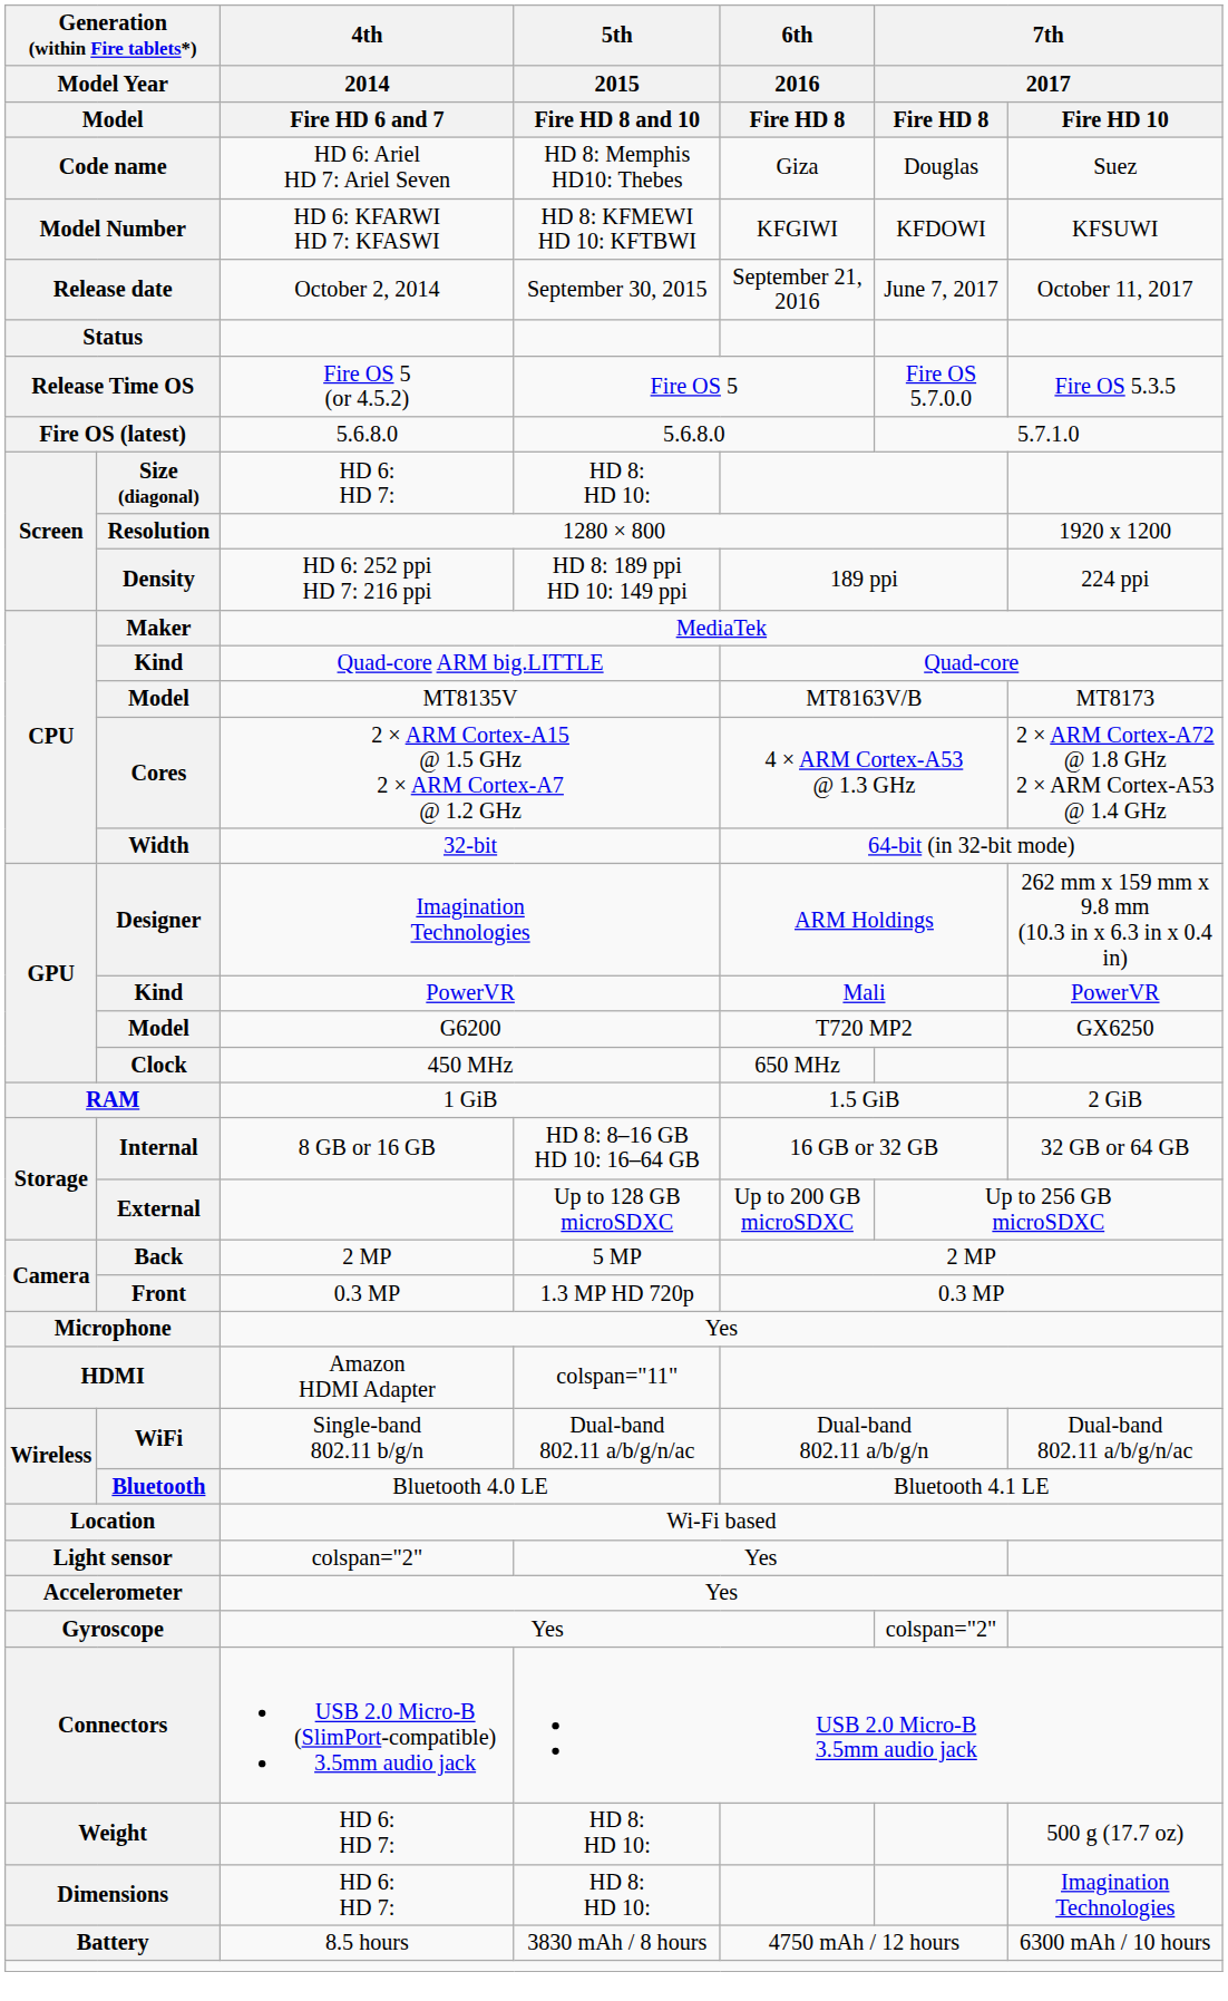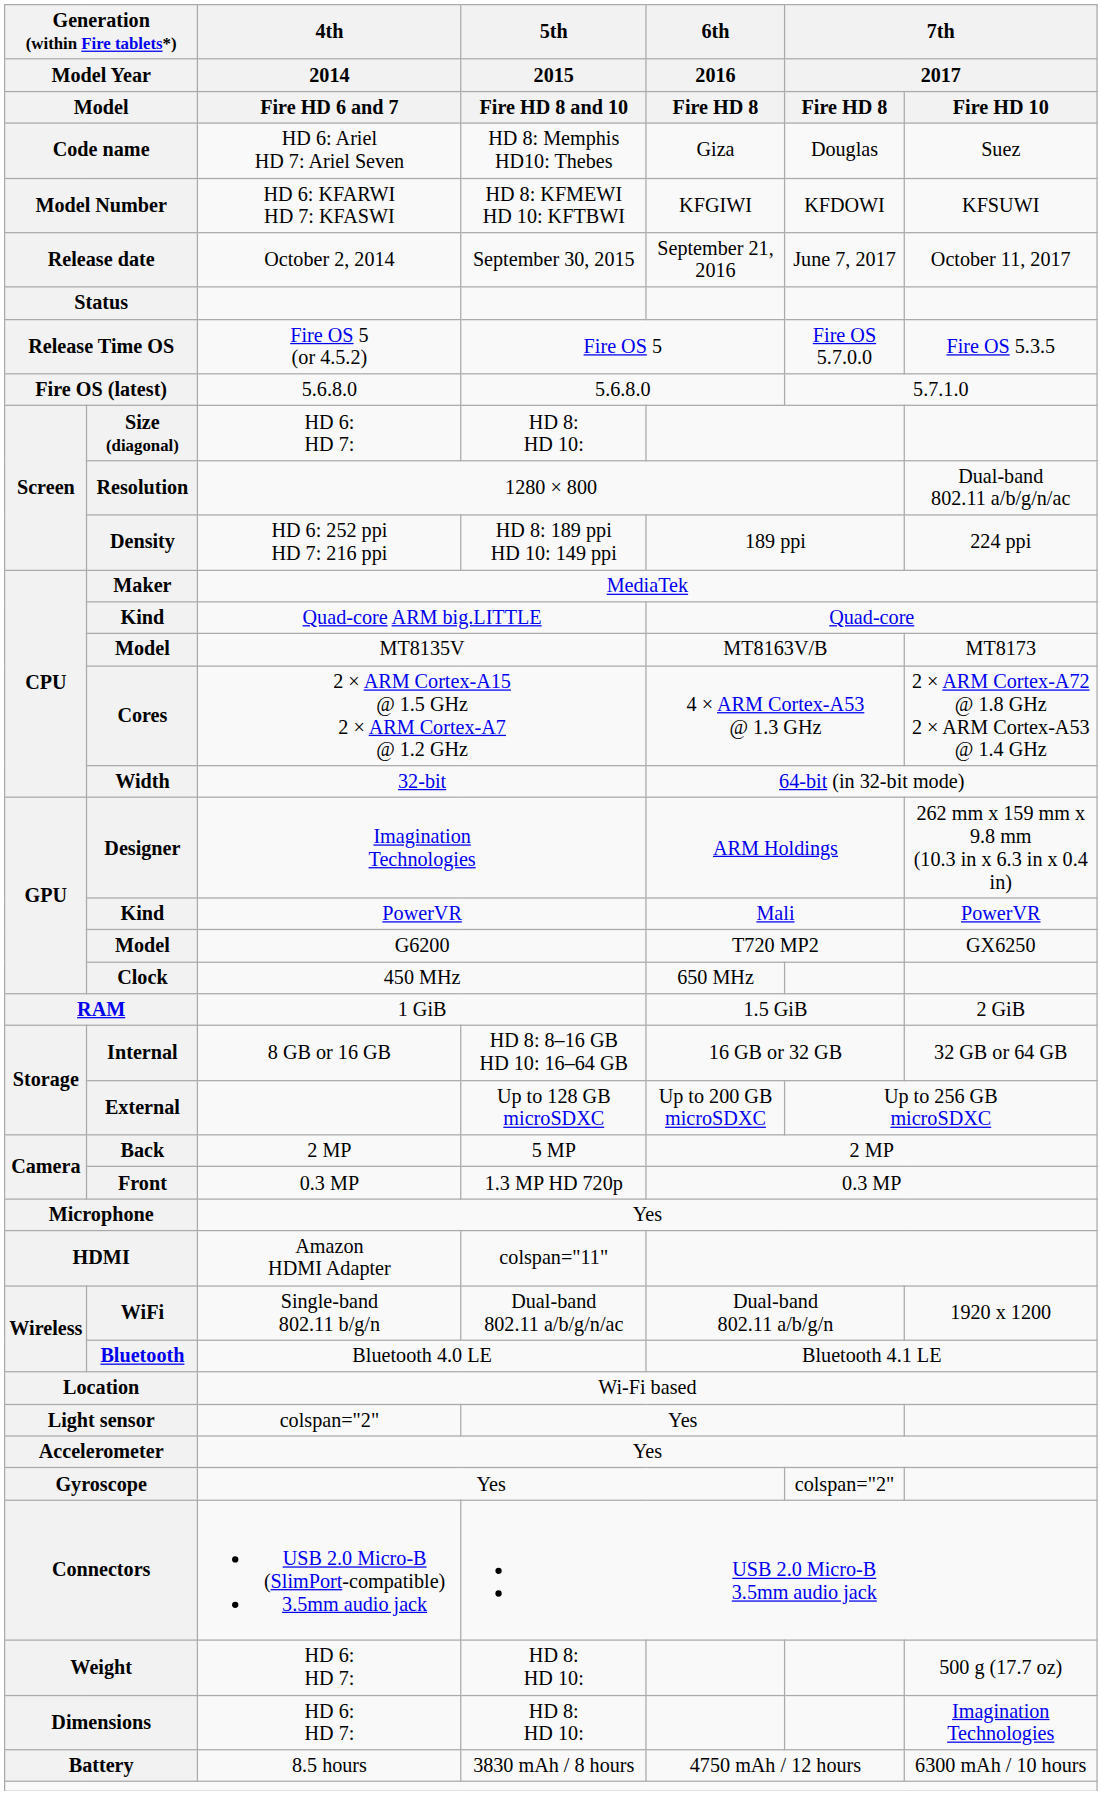Resolution | 7th / 2017 / Fire HD 10: 1920 x 1200 -> Dual-band 802.11 a/b/g/n/ac
WiFi | 7th / 2017 / Fire HD 10: Dual-band 802.11 a/b/g/n/ac -> 1920 x 1200
